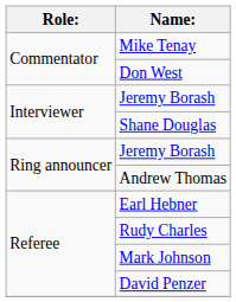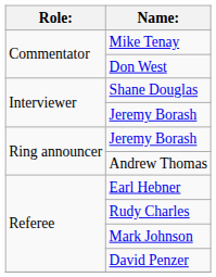row 4 | Name:: Jeremy Borash -> Shane Douglas
row 5 | Name:: Shane Douglas -> Jeremy Borash
